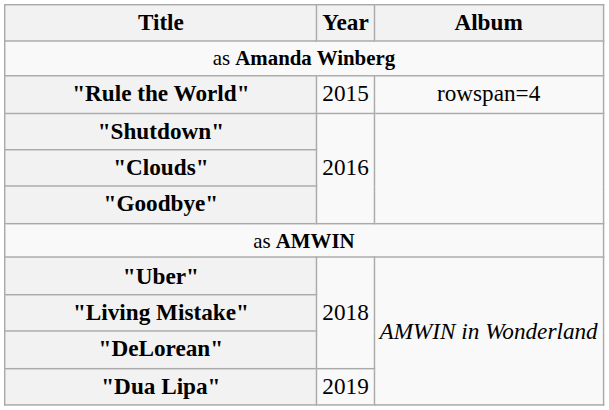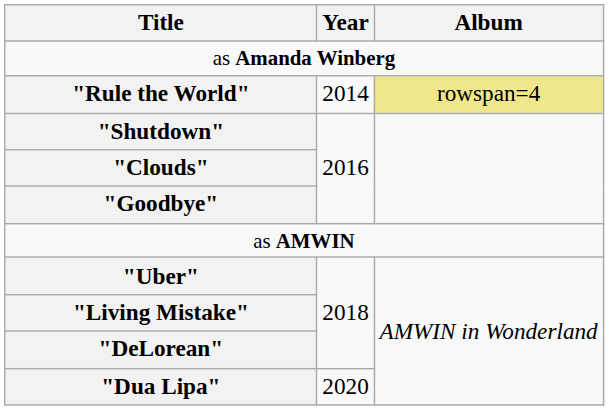"Rule the World" | Year: 2015 -> 2014
"Rule the World" | Album: no background -> khaki background
"Dua Lipa" | Year: 2019 -> 2020
